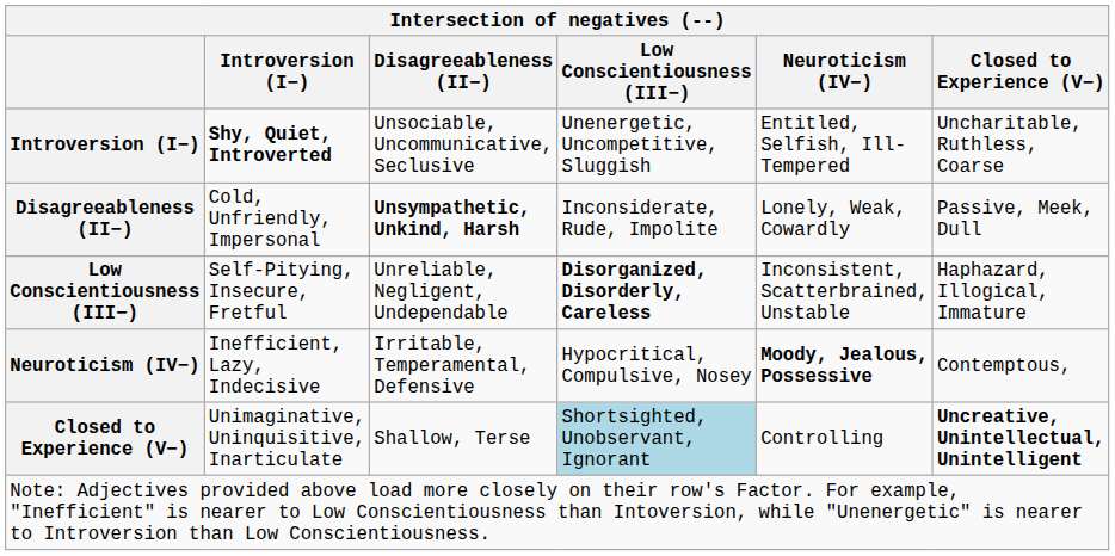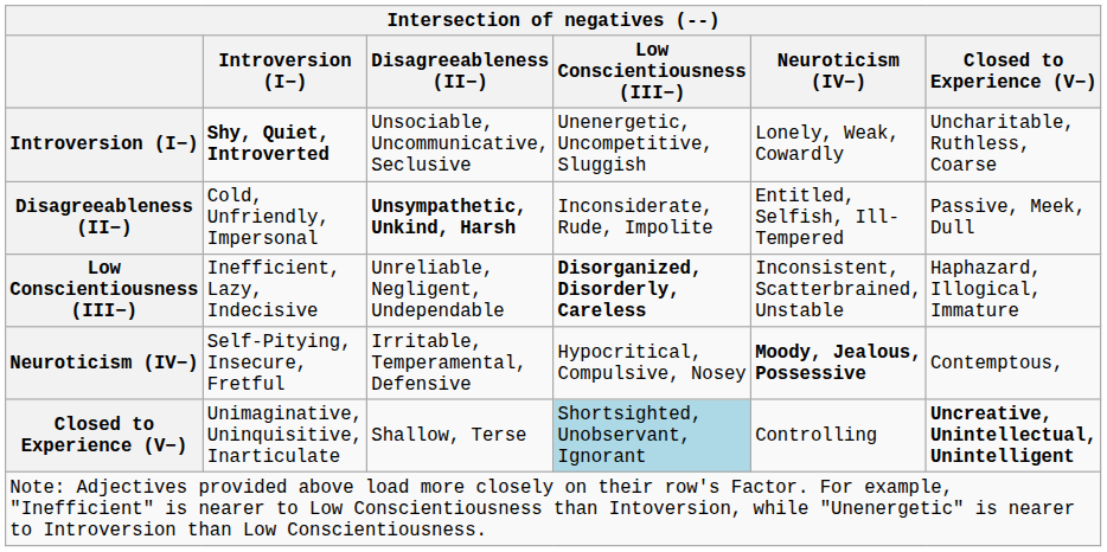row 3 | Neuroticism (IV−): Entitled, Selfish, Ill-Tempered -> Lonely, Weak, Cowardly
row 4 | Neuroticism (IV−): Lonely, Weak, Cowardly -> Entitled, Selfish, Ill-Tempered
row 5 | Introversion (I−): Self-Pitying, Insecure, Fretful -> Inefficient, Lazy, Indecisive
row 6 | Introversion (I−): Inefficient, Lazy, Indecisive -> Self-Pitying, Insecure, Fretful
